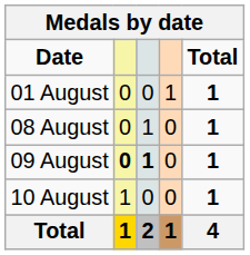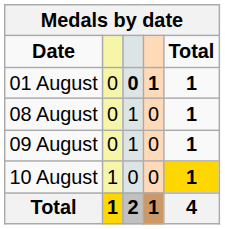01 August | column 3: normal -> bold
01 August | column 4: normal -> bold
09 August | column 2: bold -> normal
09 August | column 3: bold -> normal
10 August | Total: no background -> gold background
